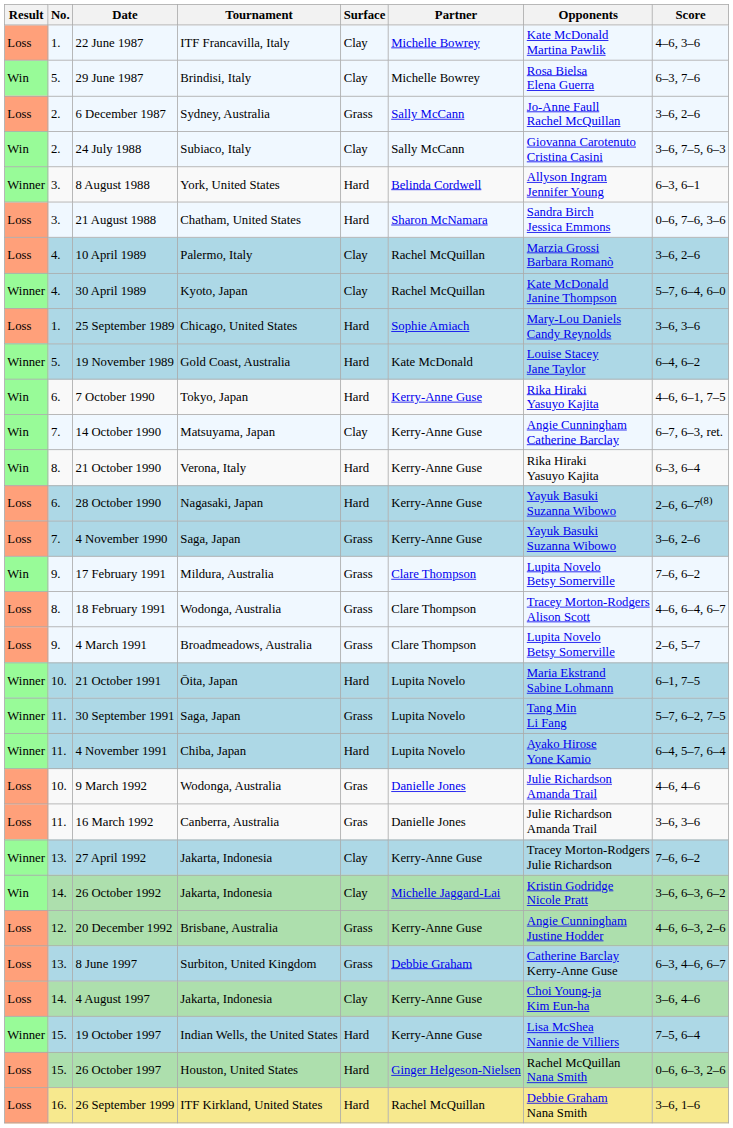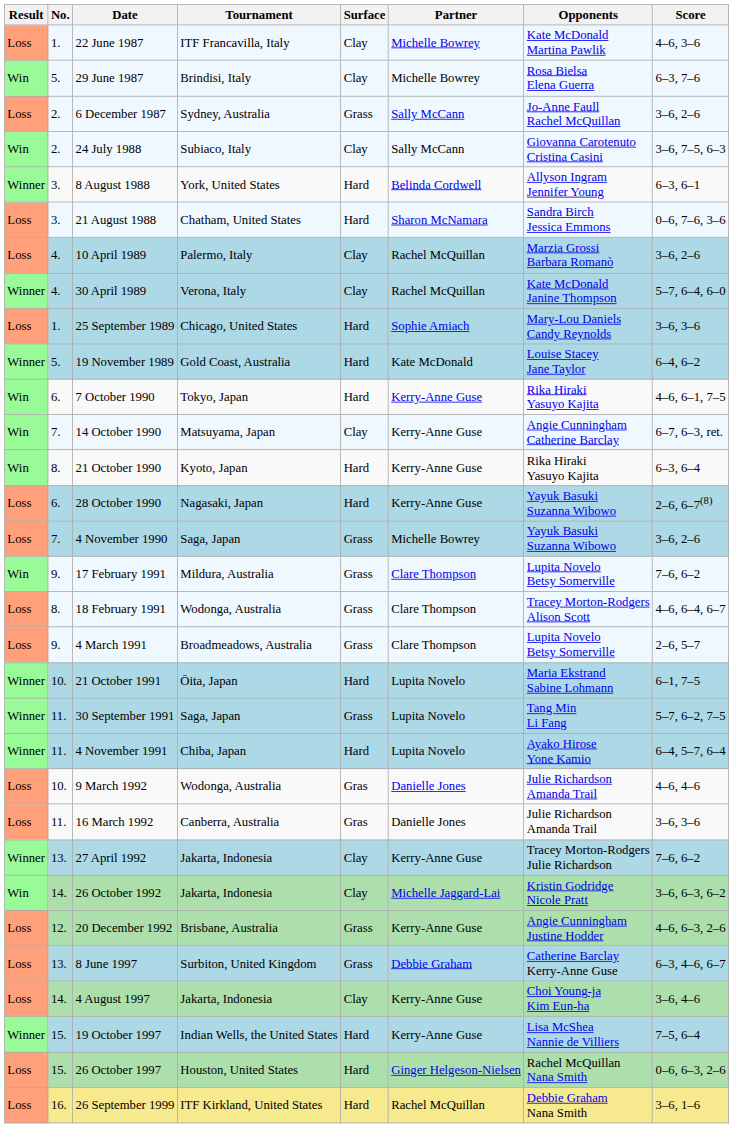30 April 1989 | Tournament: Kyoto, Japan -> Verona, Italy
21 October 1990 | Tournament: Verona, Italy -> Kyoto, Japan
4 November 1990 | Partner: Kerry-Anne Guse -> Michelle Bowrey
